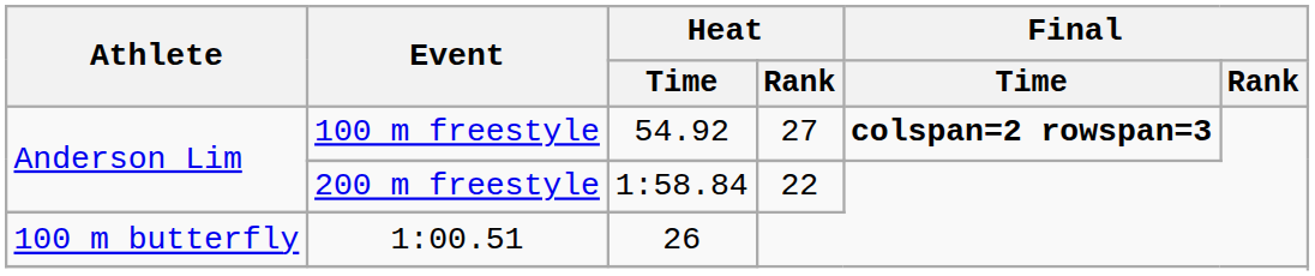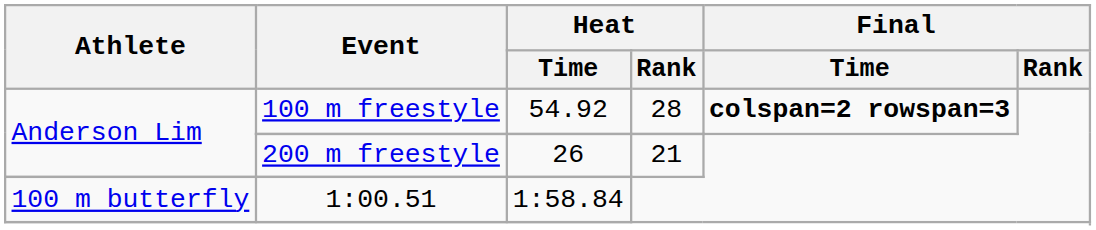100 m freestyle | Heat / Rank: 27 -> 28
200 m freestyle | Heat / Time: 1:58.84 -> 26
200 m freestyle | Heat / Rank: 22 -> 21
1:00.51 | Heat / Time: 26 -> 1:58.84
